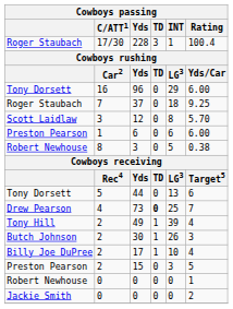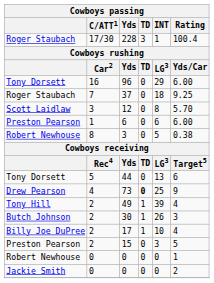73 | Rating: 7 -> 9
